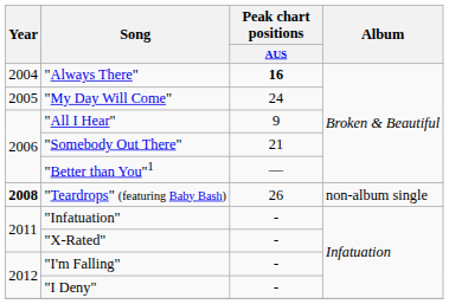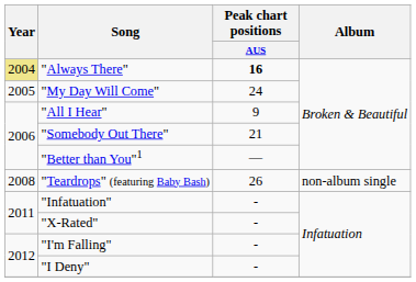"Always There" | Year: no background -> khaki background
"Teardrops" (featuring Baby Bash) | Year: bold -> normal
